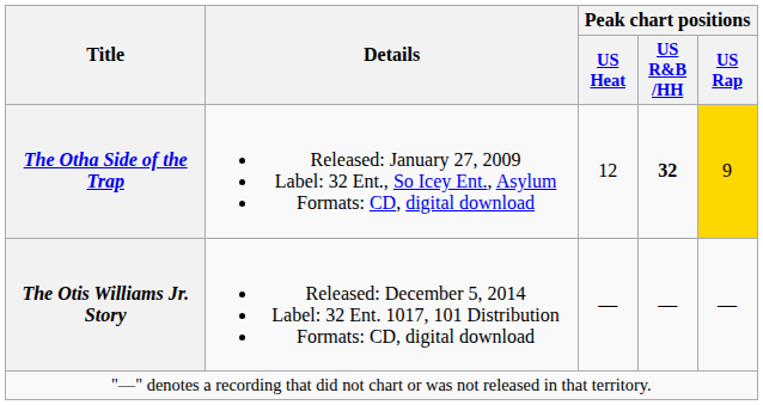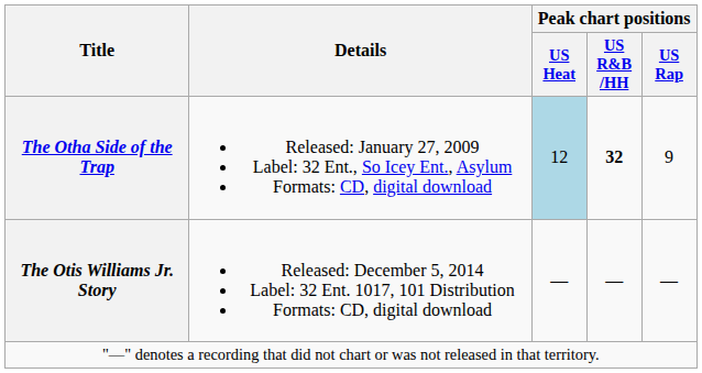The Otha Side of the Trap | Peak chart positions / US Heat: no background -> lightblue background
The Otha Side of the Trap | Peak chart positions / US Rap: gold background -> no background
